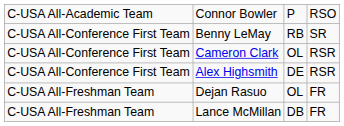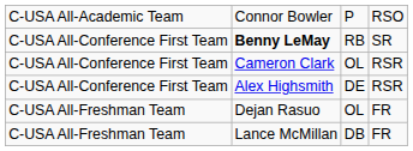row 2 | column 2: normal -> bold
